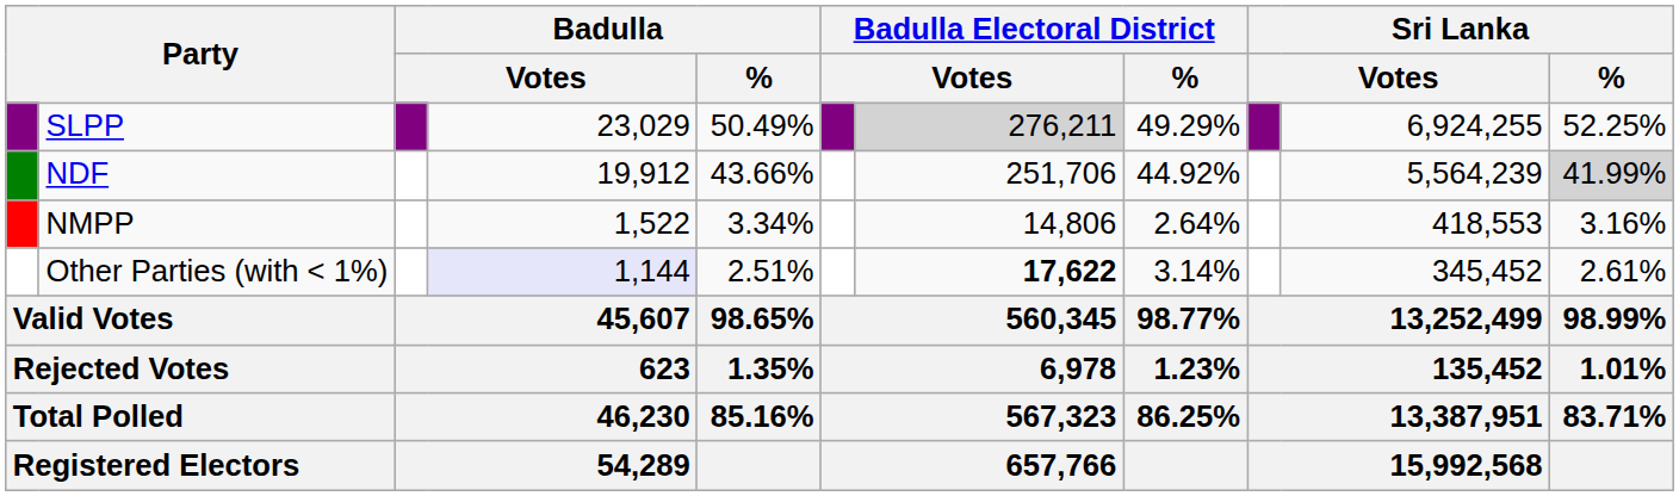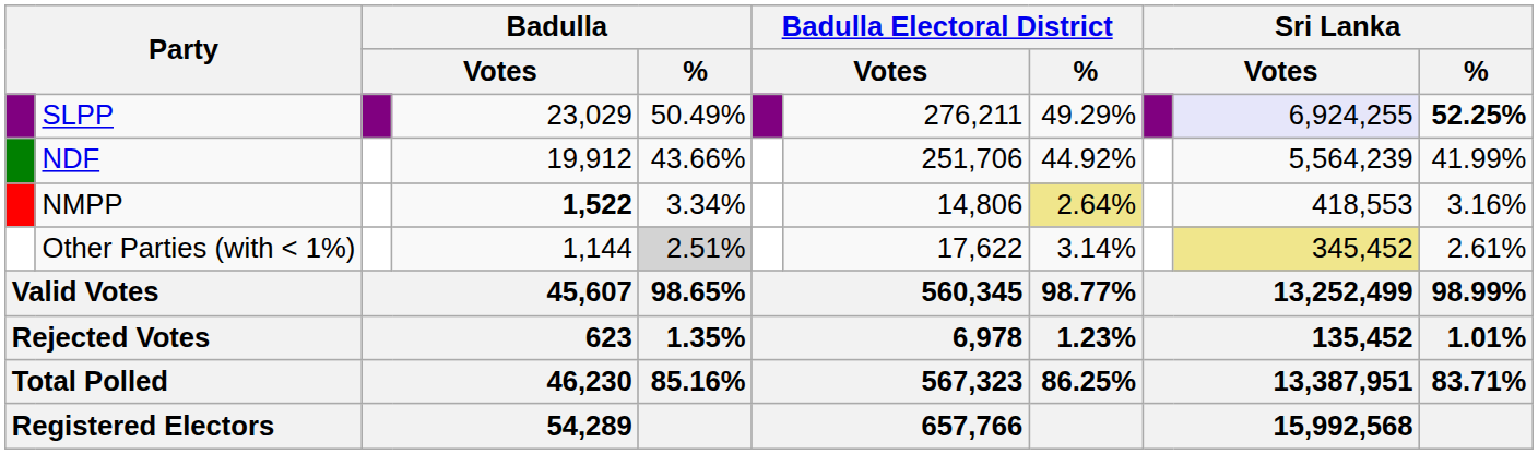SLPP | column 7: lightgrey background -> no background
SLPP | column 10: no background -> lavender background
SLPP | Sri Lanka / %: normal -> bold
NDF | Sri Lanka / %: lightgrey background -> no background
NMPP | column 4: normal -> bold
NMPP | Badulla Electoral District / %: no background -> khaki background
Other Parties (with < 1%) | column 4: lavender background -> no background
Other Parties (with < 1%) | Badulla / %: no background -> lightgrey background
Other Parties (with < 1%) | column 7: bold -> normal
Other Parties (with < 1%) | column 10: no background -> khaki background
